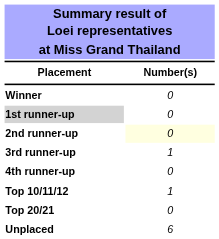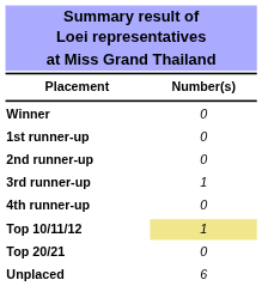row 4 | column 1: lightgrey background -> no background
row 5 | column 2: lightyellow background -> no background
row 8 | column 2: no background -> khaki background
